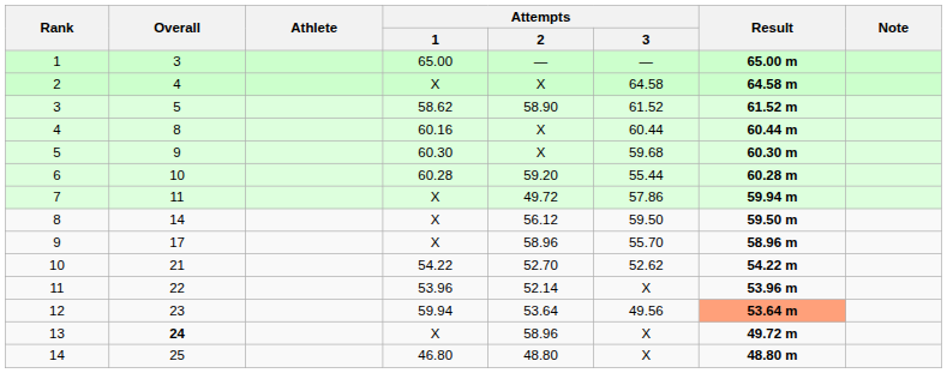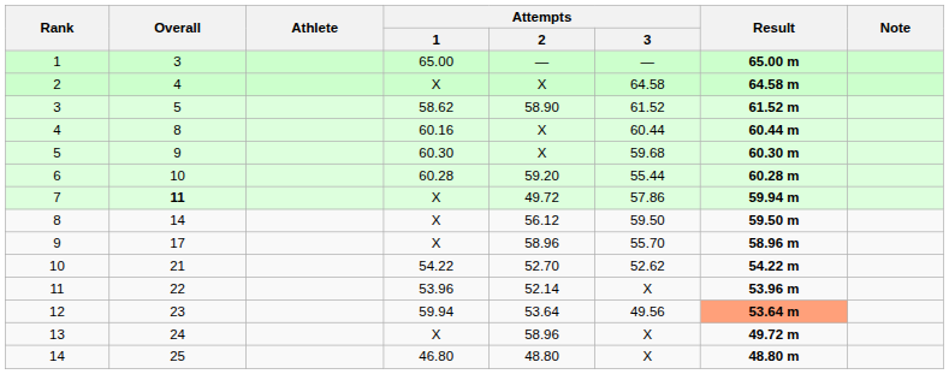7 | Overall: normal -> bold
13 | Overall: bold -> normal
